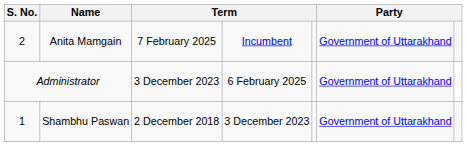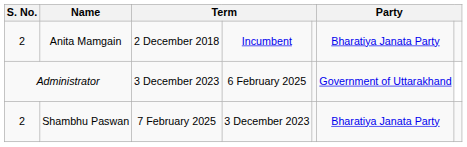Anita Mamgain | column 3: 7 February 2025 -> 2 December 2018
Anita Mamgain | column 6: Government of Uttarakhand -> Bharatiya Janata Party
Shambhu Paswan | S. No.: 1 -> 2
Shambhu Paswan | column 3: 2 December 2018 -> 7 February 2025
Shambhu Paswan | column 6: Government of Uttarakhand -> Bharatiya Janata Party
